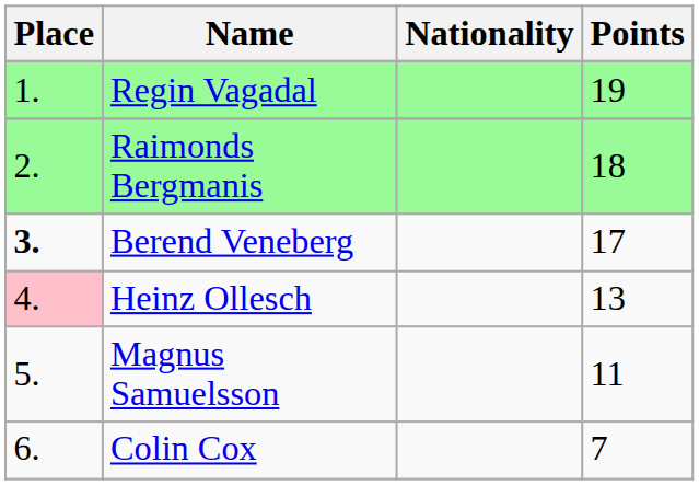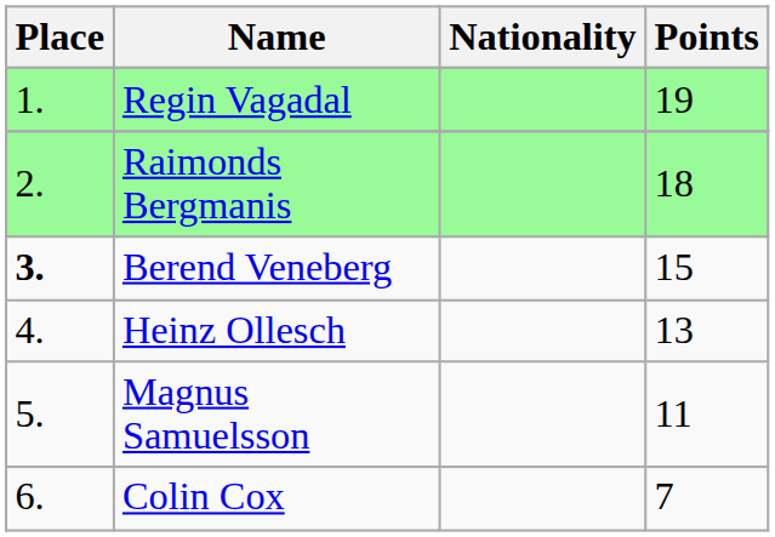Berend Veneberg | Points: 17 -> 15
Heinz Ollesch | Place: pink background -> no background
